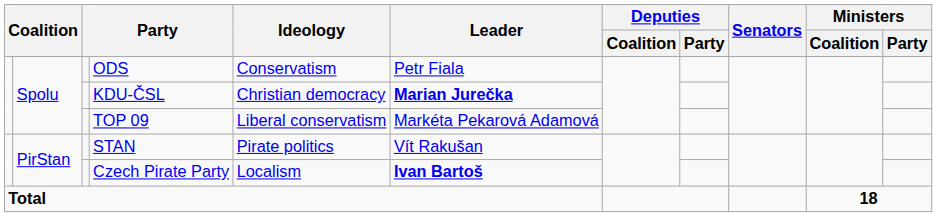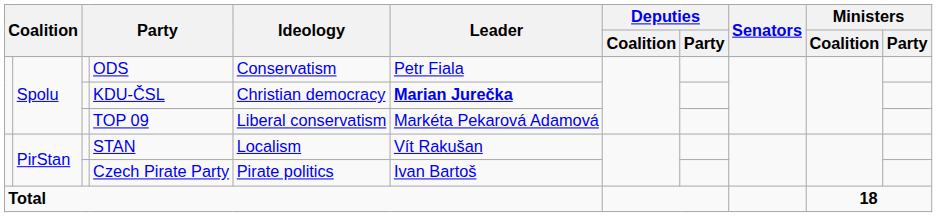STAN | Ideology: Pirate politics -> Localism
Czech Pirate Party | Ideology: Localism -> Pirate politics
Czech Pirate Party | Leader: bold -> normal
